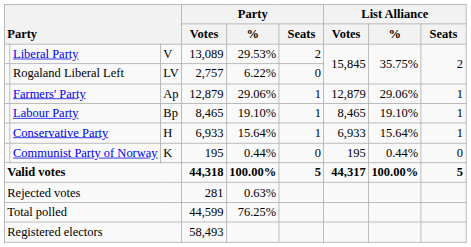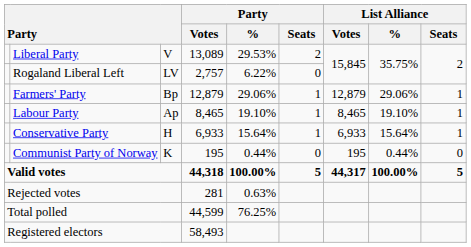Farmers' Party | column 3: Ap -> Bp
Labour Party | column 3: Bp -> Ap
